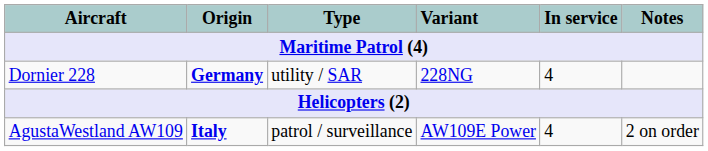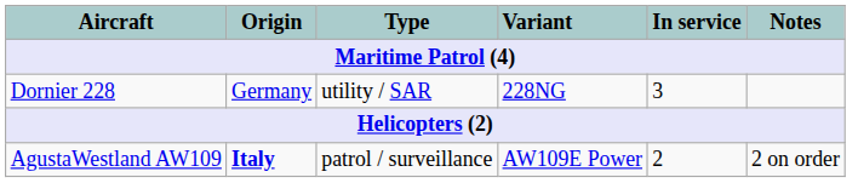Dornier 228 | Origin: bold -> normal
Dornier 228 | In service: 4 -> 3
AgustaWestland AW109 | In service: 4 -> 2
